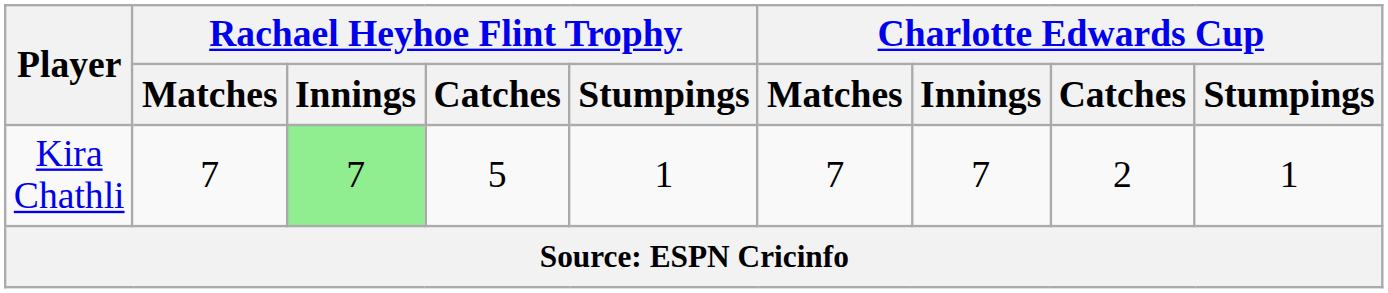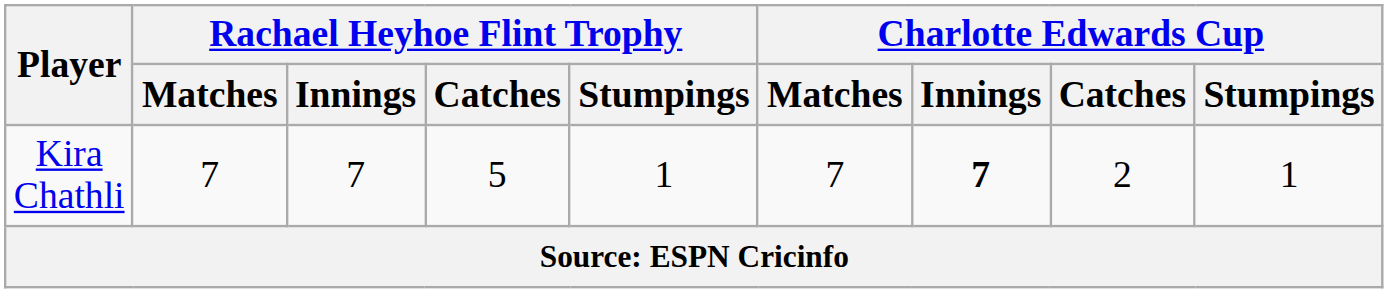Kira Chathli | Rachael Heyhoe Flint Trophy / Innings: lightgreen background -> no background
Kira Chathli | Charlotte Edwards Cup / Innings: normal -> bold
